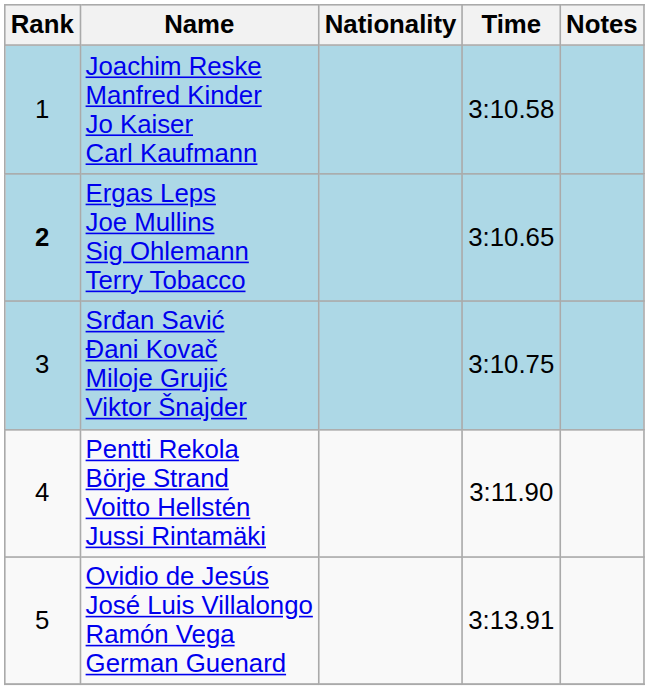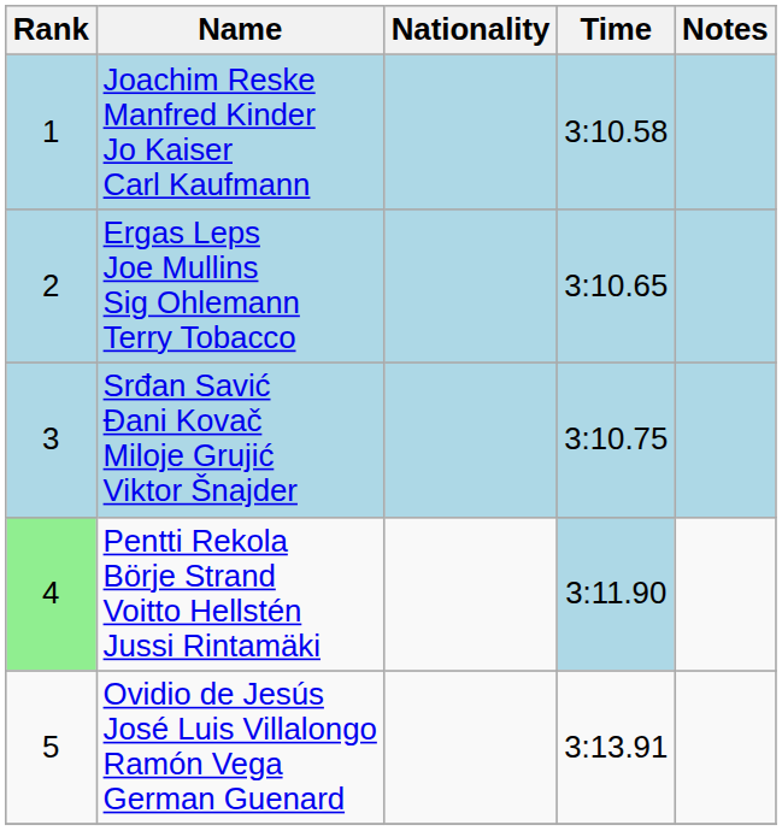Ergas Leps Joe Mullins Sig Ohlemann Terry Tobacco | Rank: bold -> normal
Pentti Rekola Börje Strand Voitto Hellstén Jussi Rintamäki | Rank: no background -> lightgreen background
Pentti Rekola Börje Strand Voitto Hellstén Jussi Rintamäki | Time: no background -> lightblue background
